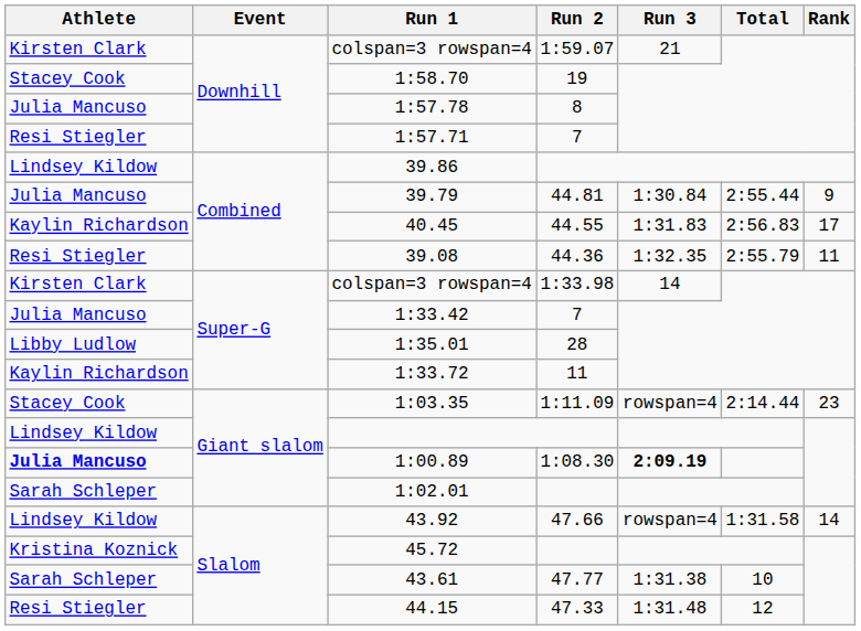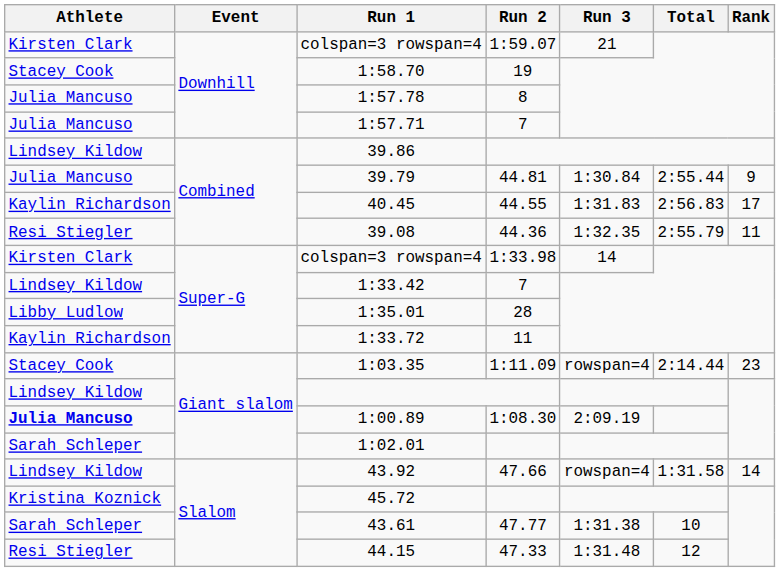1:57.71 | Athlete: Resi Stiegler -> Julia Mancuso
1:33.42 | Athlete: Julia Mancuso -> Lindsey Kildow
1:00.89 | Run 3: bold -> normal
